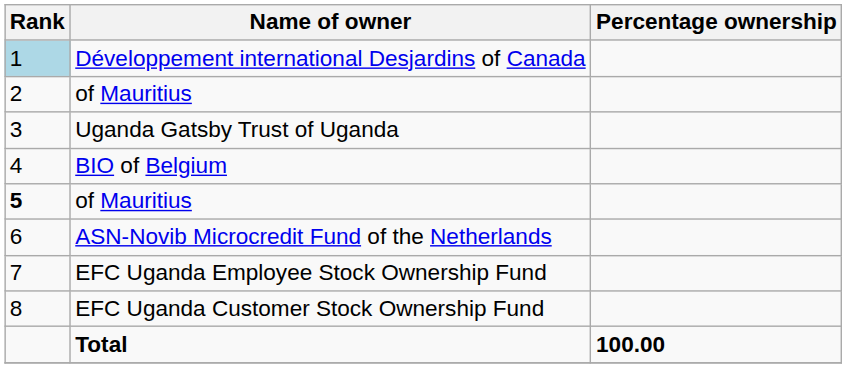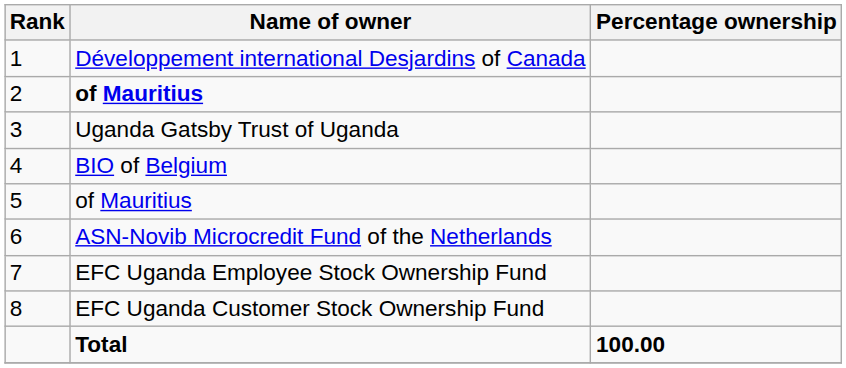1 | Rank: lightblue background -> no background
2 | Name of owner: normal -> bold
5 | Rank: bold -> normal
